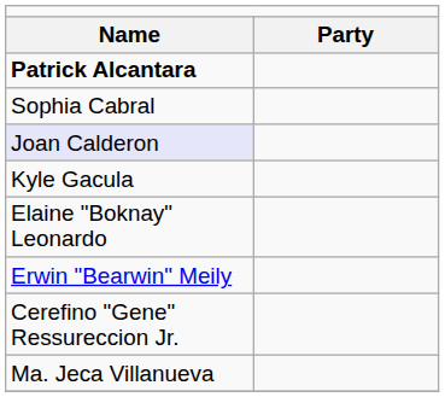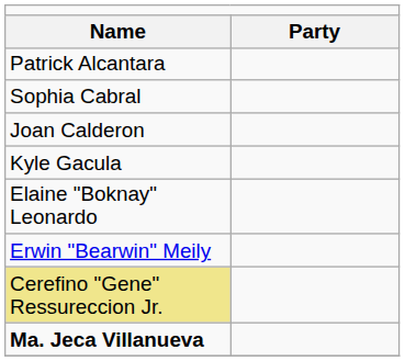Patrick Alcantara | column 1: bold -> normal
Joan Calderon | column 1: lavender background -> no background
Cerefino "Gene" Ressureccion Jr. | column 1: no background -> khaki background
Ma. Jeca Villanueva | column 1: normal -> bold
